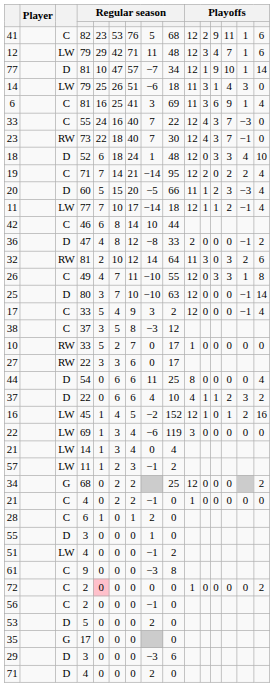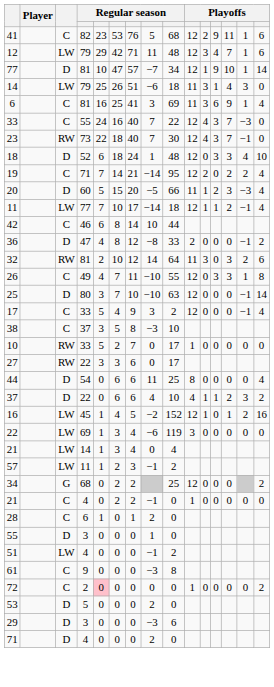38 | column 9: 12 -> 10
- row: 56 | C | 2 | 0 | 0 | 0 | −1 | 0
- row: 35 | G | 17 | 0 | 0 | 0 | 0
